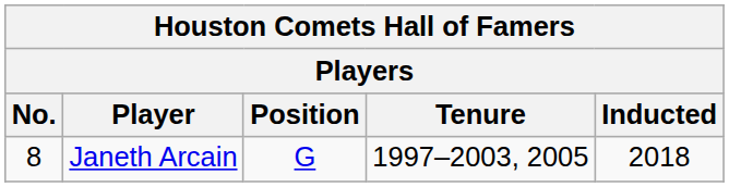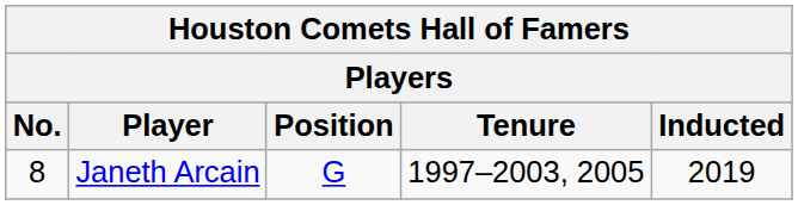Janeth Arcain | Inducted: 2018 -> 2019
